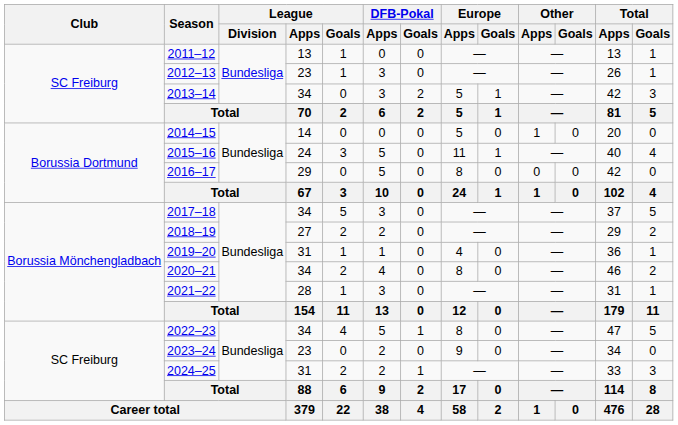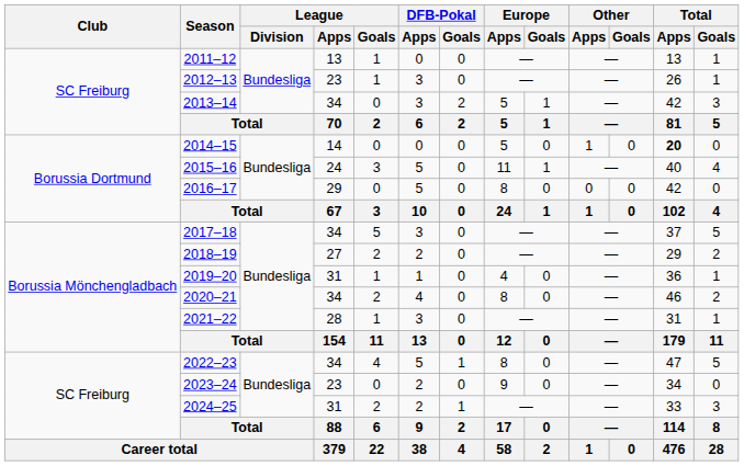2014–15 | Total / Apps: normal -> bold
